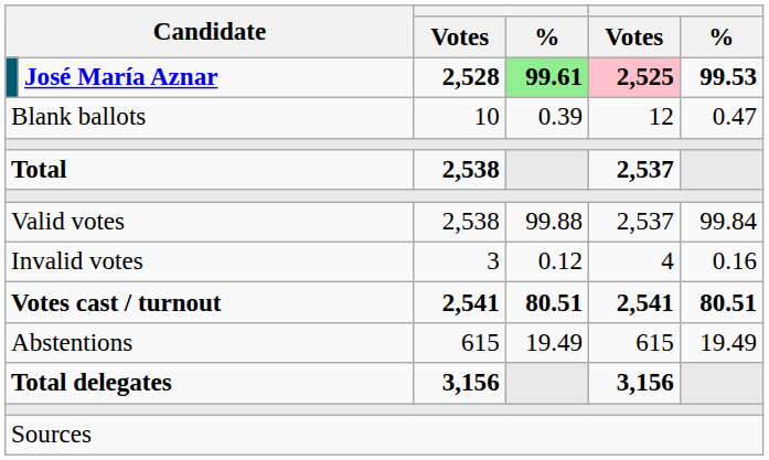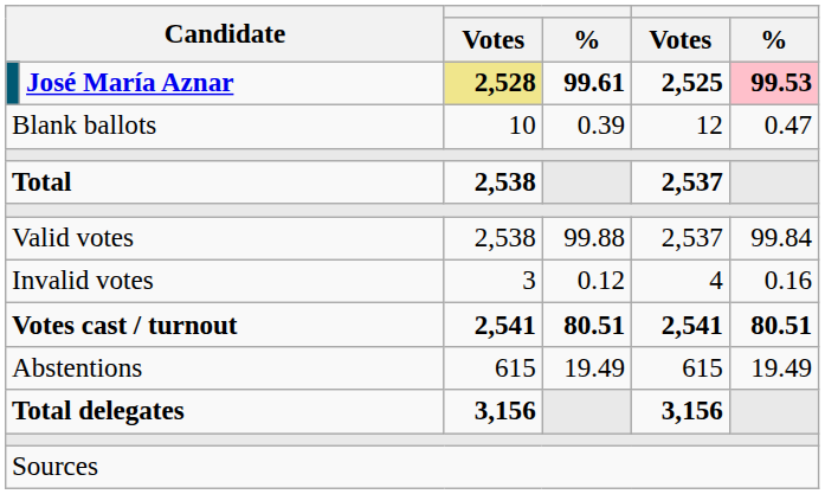José María Aznar | column 3: no background -> khaki background
José María Aznar | column 4: lightgreen background -> no background
José María Aznar | column 5: pink background -> no background
José María Aznar | column 6: no background -> pink background
